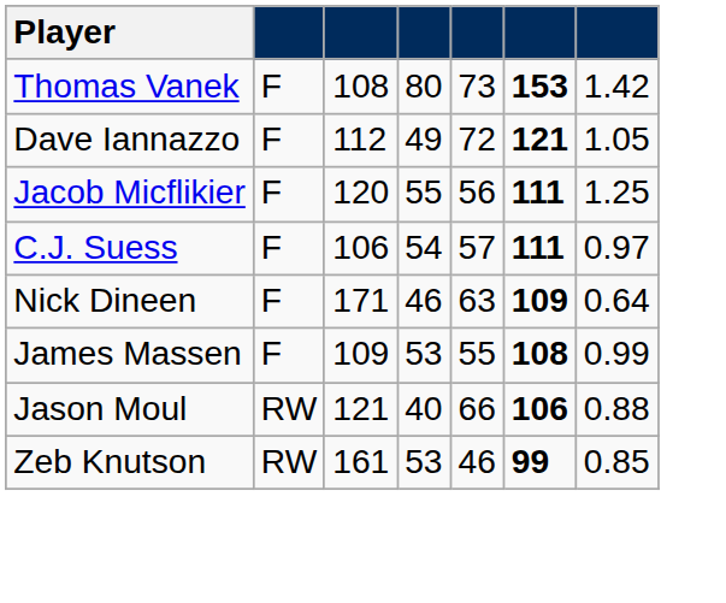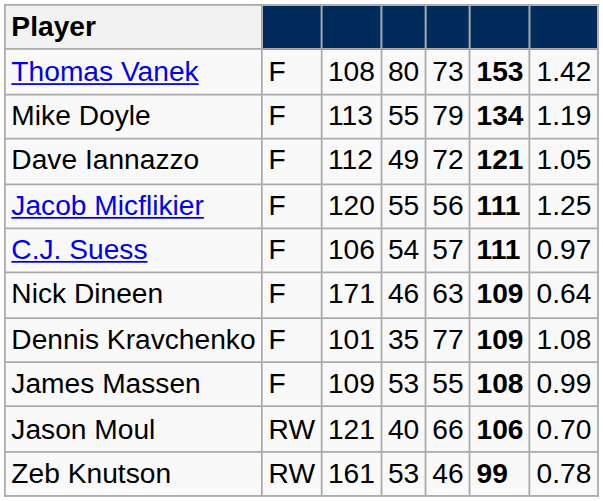+ row: Mike Doyle | F | 113 | 55 | 79 | 134 | 1.19
+ row: Dennis Kravchenko | F | 101 | 35 | 77 | 109 | 1.08
Jason Moul | column 7: 0.88 -> 0.70
Zeb Knutson | column 7: 0.85 -> 0.78
